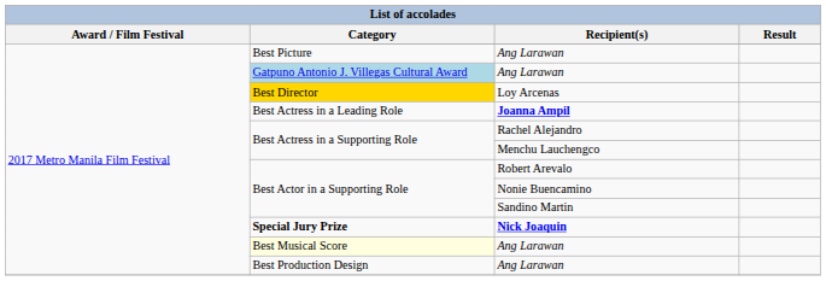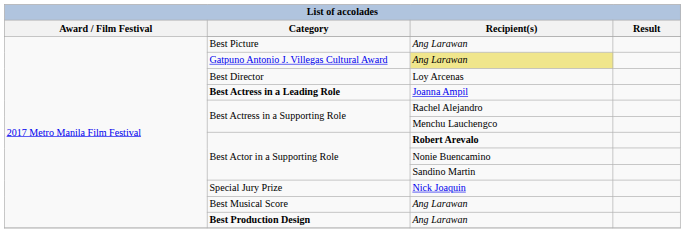Gatpuno Antonio J. Villegas Cultural Award | Category: lightblue background -> no background
Gatpuno Antonio J. Villegas Cultural Award | Recipient(s): no background -> khaki background
Best Director | Category: gold background -> no background
Best Actress in a Leading Role | Category: normal -> bold
Best Actress in a Leading Role | Recipient(s): bold -> normal
Best Actor in a Supporting Role / Robert Arevalo | Recipient(s): normal -> bold
Special Jury Prize | Category: bold -> normal
Special Jury Prize | Recipient(s): bold -> normal
Best Musical Score | Category: lightyellow background -> no background
Best Production Design | Category: normal -> bold
